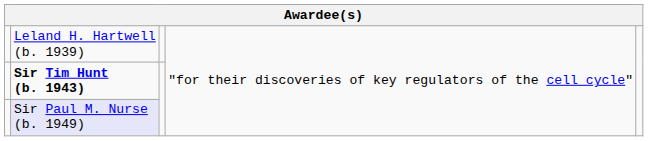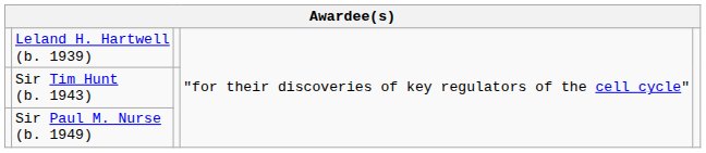Sir Tim Hunt (b. 1943) | column 2: bold -> normal
Sir Paul M. Nurse (b. 1949) | column 2: lavender background -> no background
